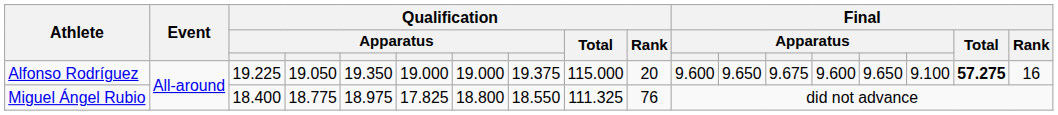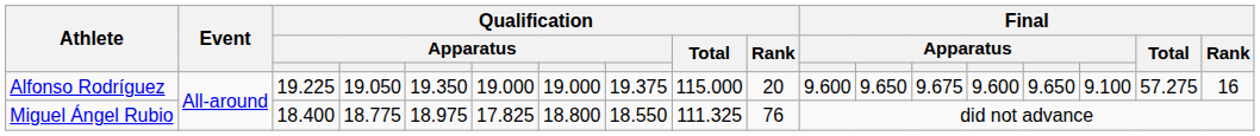row 4 | Final / Total: bold -> normal
